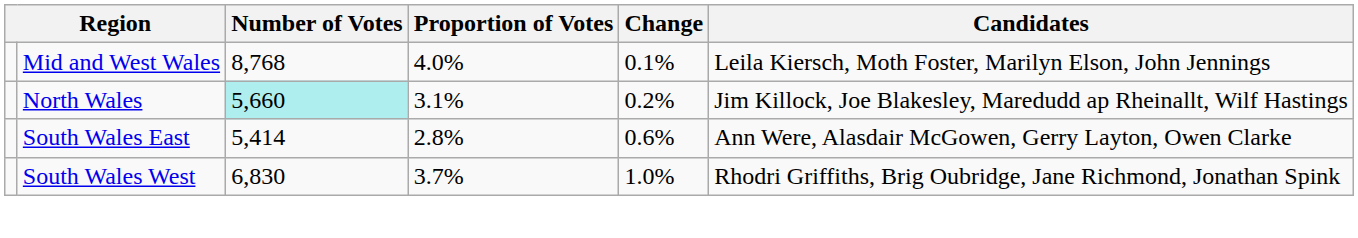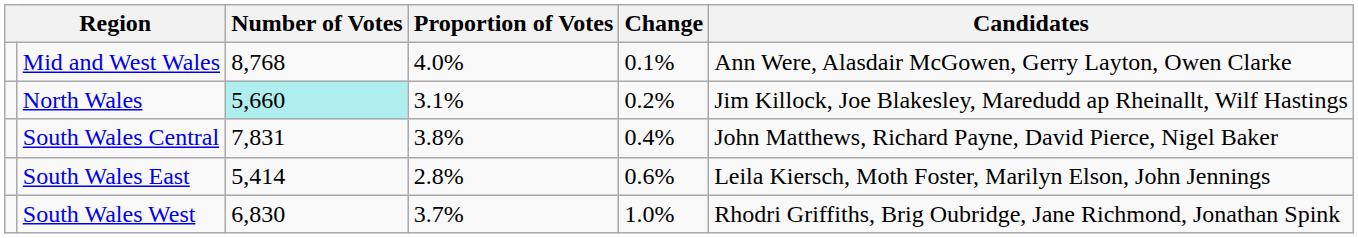Mid and West Wales | Candidates: Leila Kiersch, Moth Foster, Marilyn Elson, John Jennings -> Ann Were, Alasdair McGowen, Gerry Layton, Owen Clarke
+ row: South Wales Central | 7,831 | 3.8% | 0.4% | John Matthews, Richard Payne, David Pierce, Nigel Baker
South Wales East | Candidates: Ann Were, Alasdair McGowen, Gerry Layton, Owen Clarke -> Leila Kiersch, Moth Foster, Marilyn Elson, John Jennings
